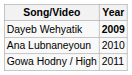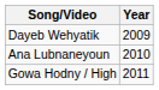Dayeb Wehyatik | Year: bold -> normal
